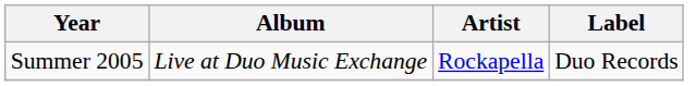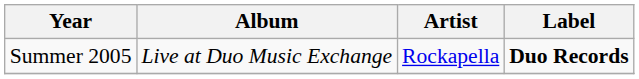Summer 2005 | Label: normal -> bold
